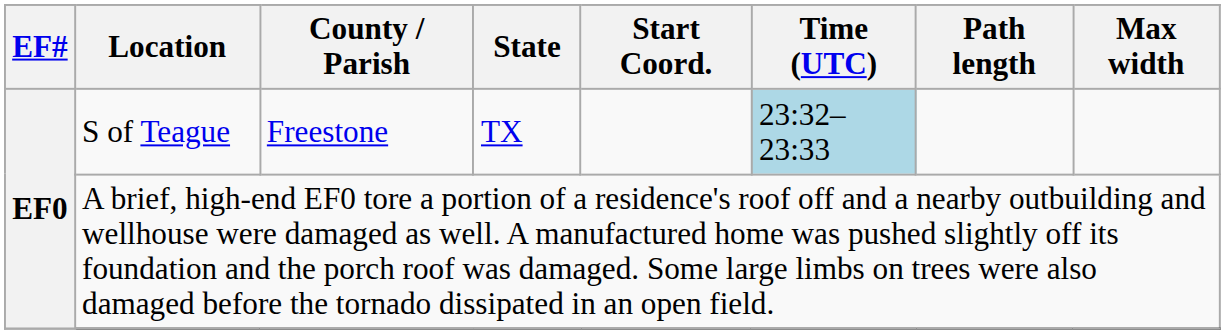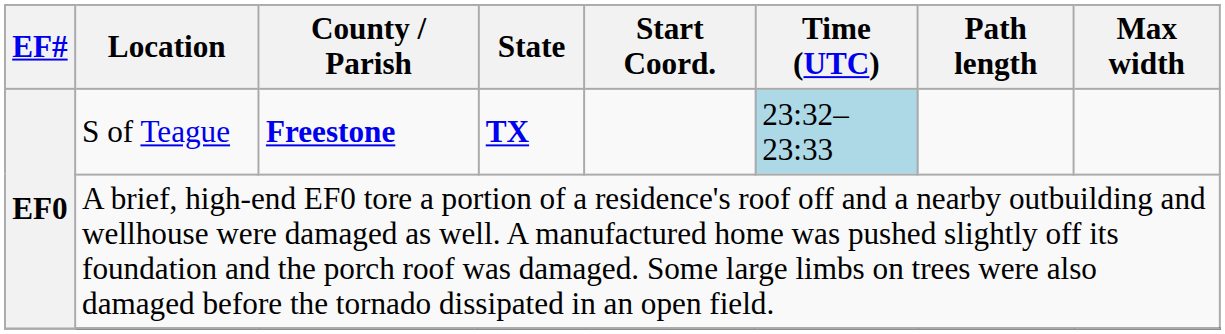S of Teague | County / Parish: normal -> bold
S of Teague | State: normal -> bold
